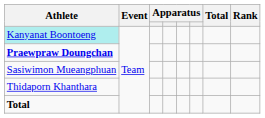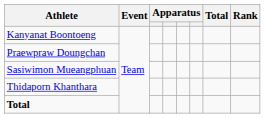Kanyanat Boontoeng | Athlete: paleturquoise background -> no background
Praewpraw Doungchan | Athlete: bold -> normal
